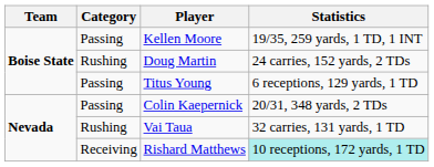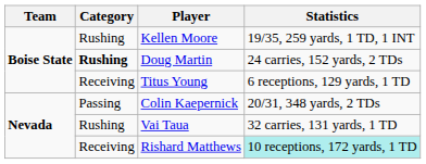Kellen Moore | Category: Passing -> Rushing
Doug Martin | Category: normal -> bold
Titus Young | Category: Passing -> Receiving
